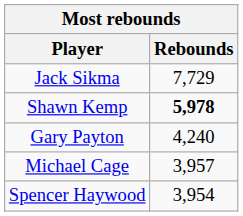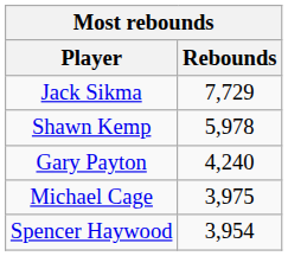Shawn Kemp | Rebounds: bold -> normal
Michael Cage | Rebounds: 3,957 -> 3,975
